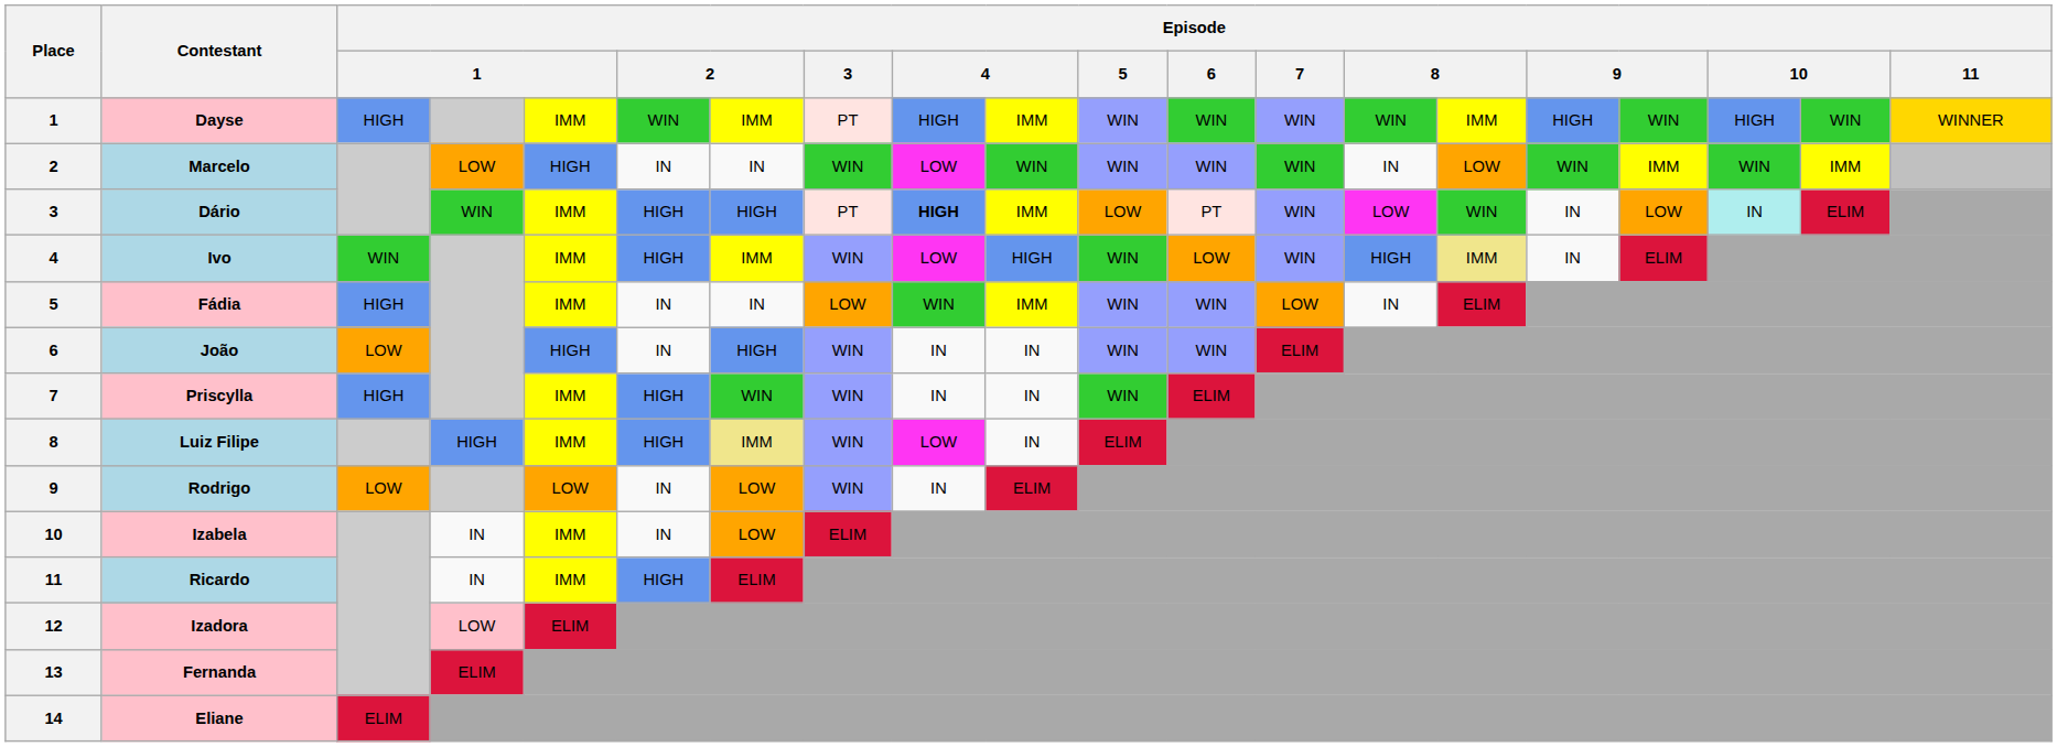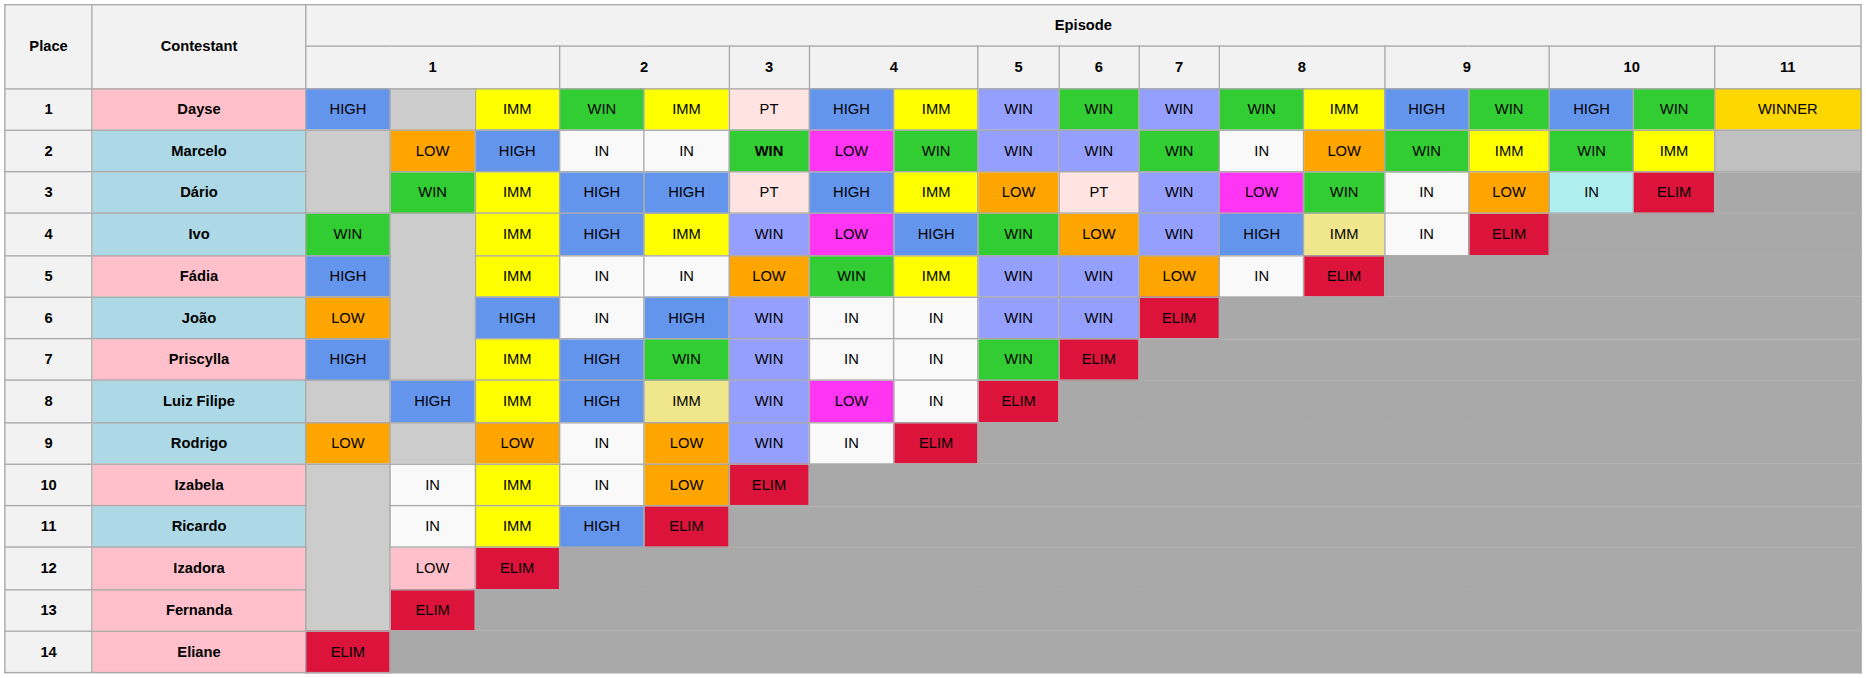Marcelo | Episode / 3: normal -> bold
Dário | column 9: bold -> normal
